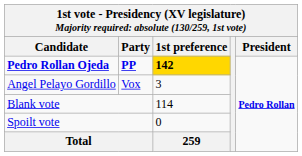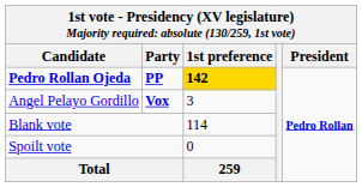Angel Pelayo Gordillo | Party: normal -> bold
